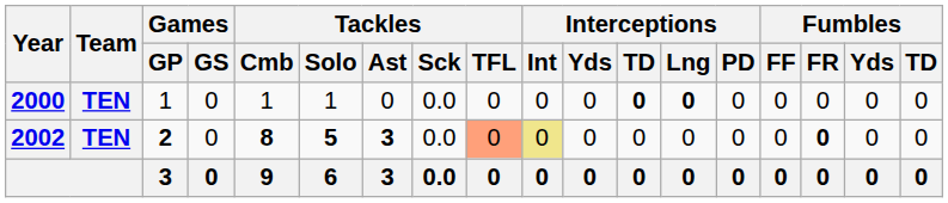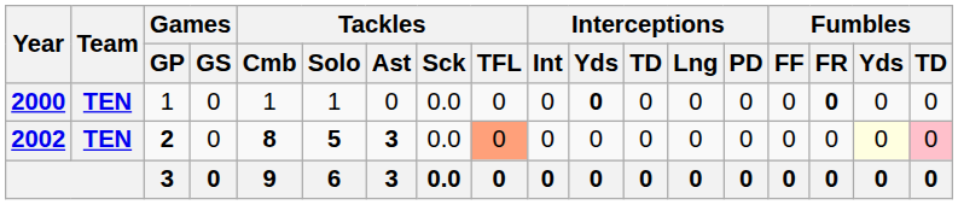2000 | Interceptions / Yds: normal -> bold
2000 | Interceptions / TD: bold -> normal
2000 | Interceptions / Lng: bold -> normal
2000 | Fumbles / FR: normal -> bold
2002 | Interceptions / Int: khaki background -> no background
2002 | Fumbles / FR: bold -> normal
2002 | Fumbles / Yds: no background -> lightyellow background
2002 | Fumbles / TD: no background -> pink background
